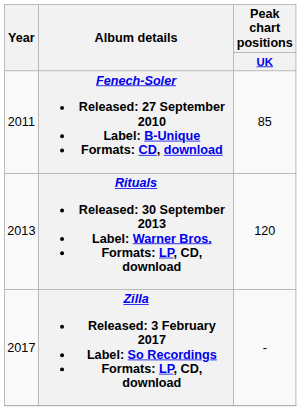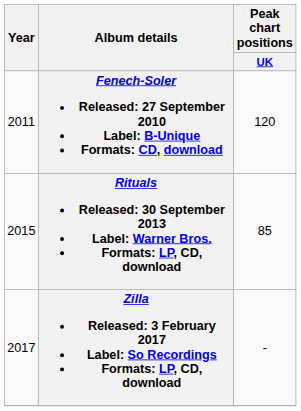row 3 | Peak chart positions / UK: 85 -> 120
row 4 | Year: 2013 -> 2015
row 4 | Peak chart positions / UK: 120 -> 85
